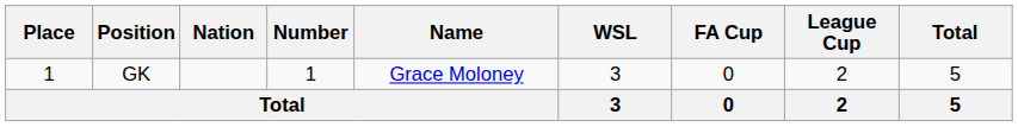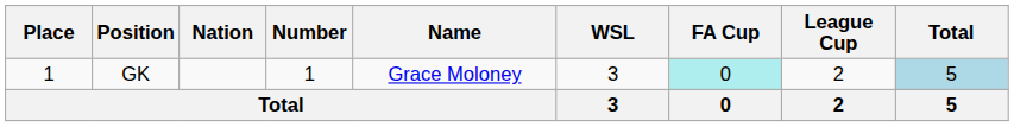GK | FA Cup: no background -> paleturquoise background
GK | Total: no background -> lightblue background
